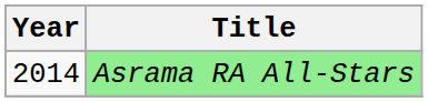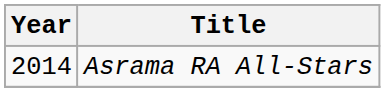row 2 | Title: lightgreen background -> no background
